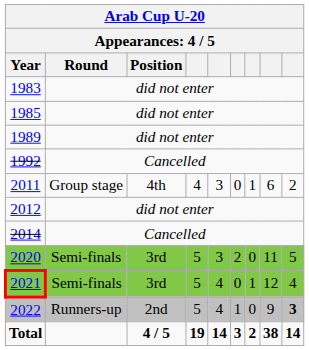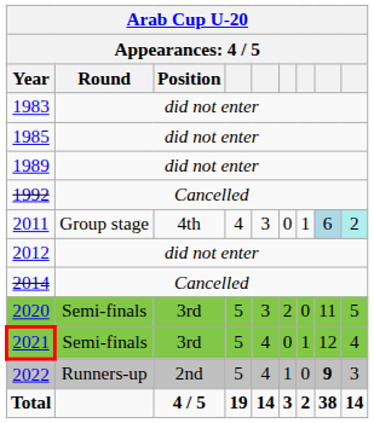2011 | column 8: no background -> lightblue background
2011 | column 9: no background -> paleturquoise background
2022 | column 8: normal -> bold
2022 | column 9: bold -> normal
